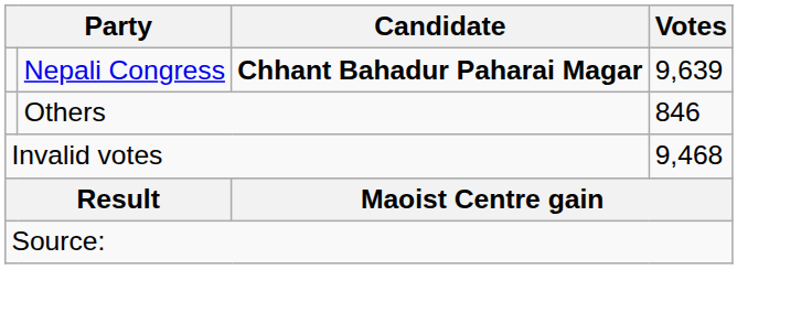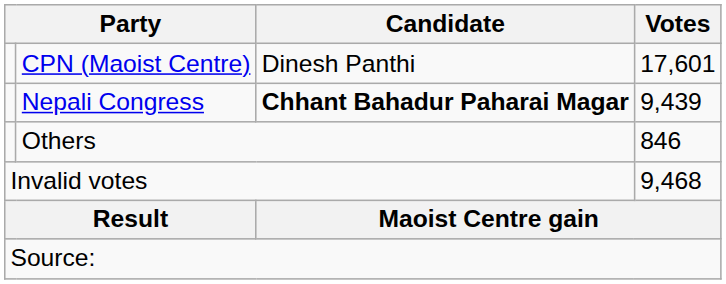+ row: CPN (Maoist Centre) | Dinesh Panthi | 17,601
Nepali Congress | Votes: 9,639 -> 9,439
